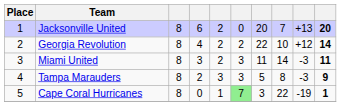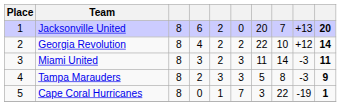Cape Coral Hurricanes | column 6: lightgreen background -> no background
